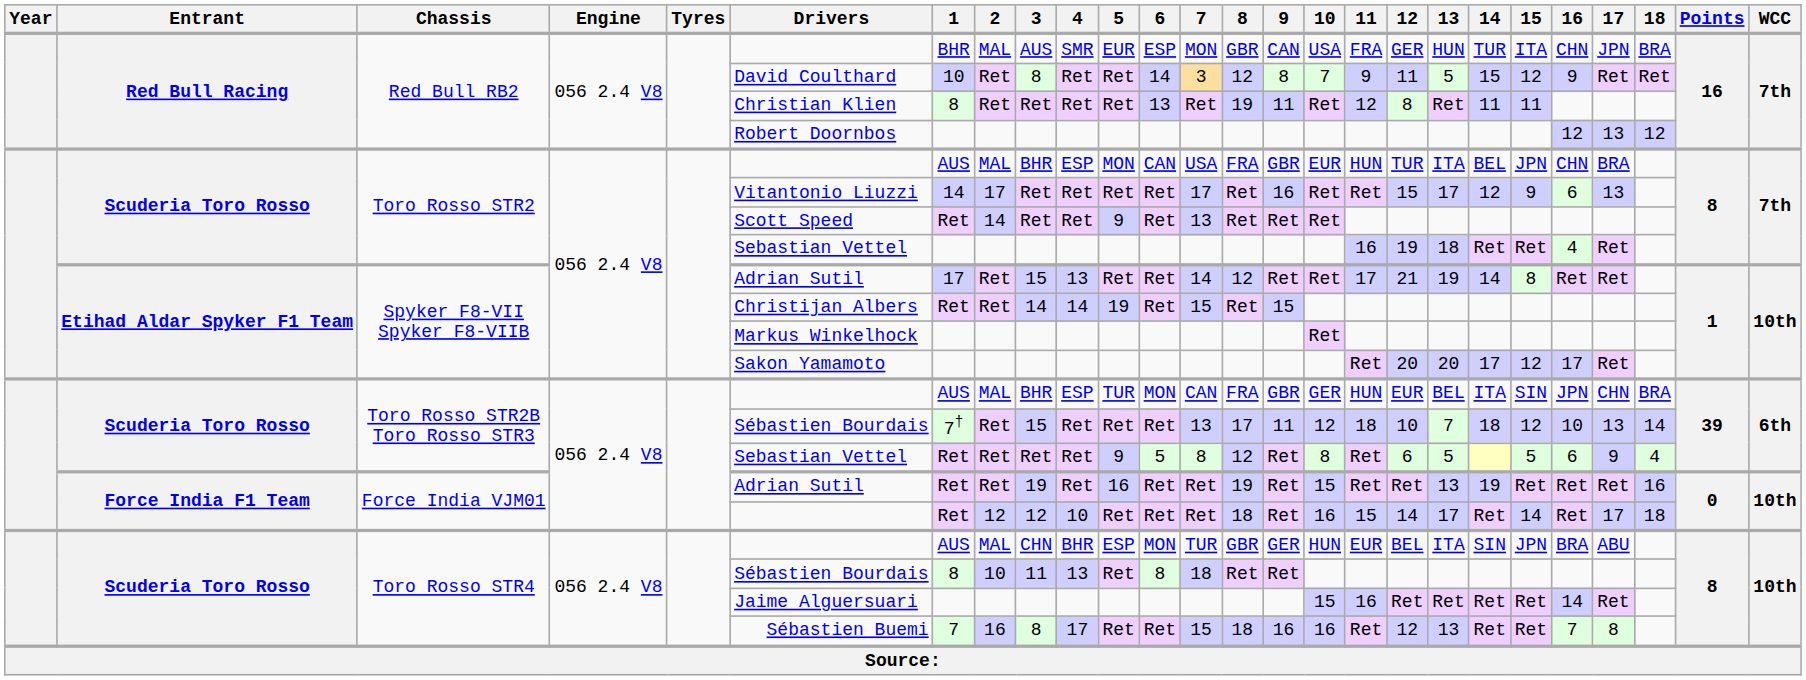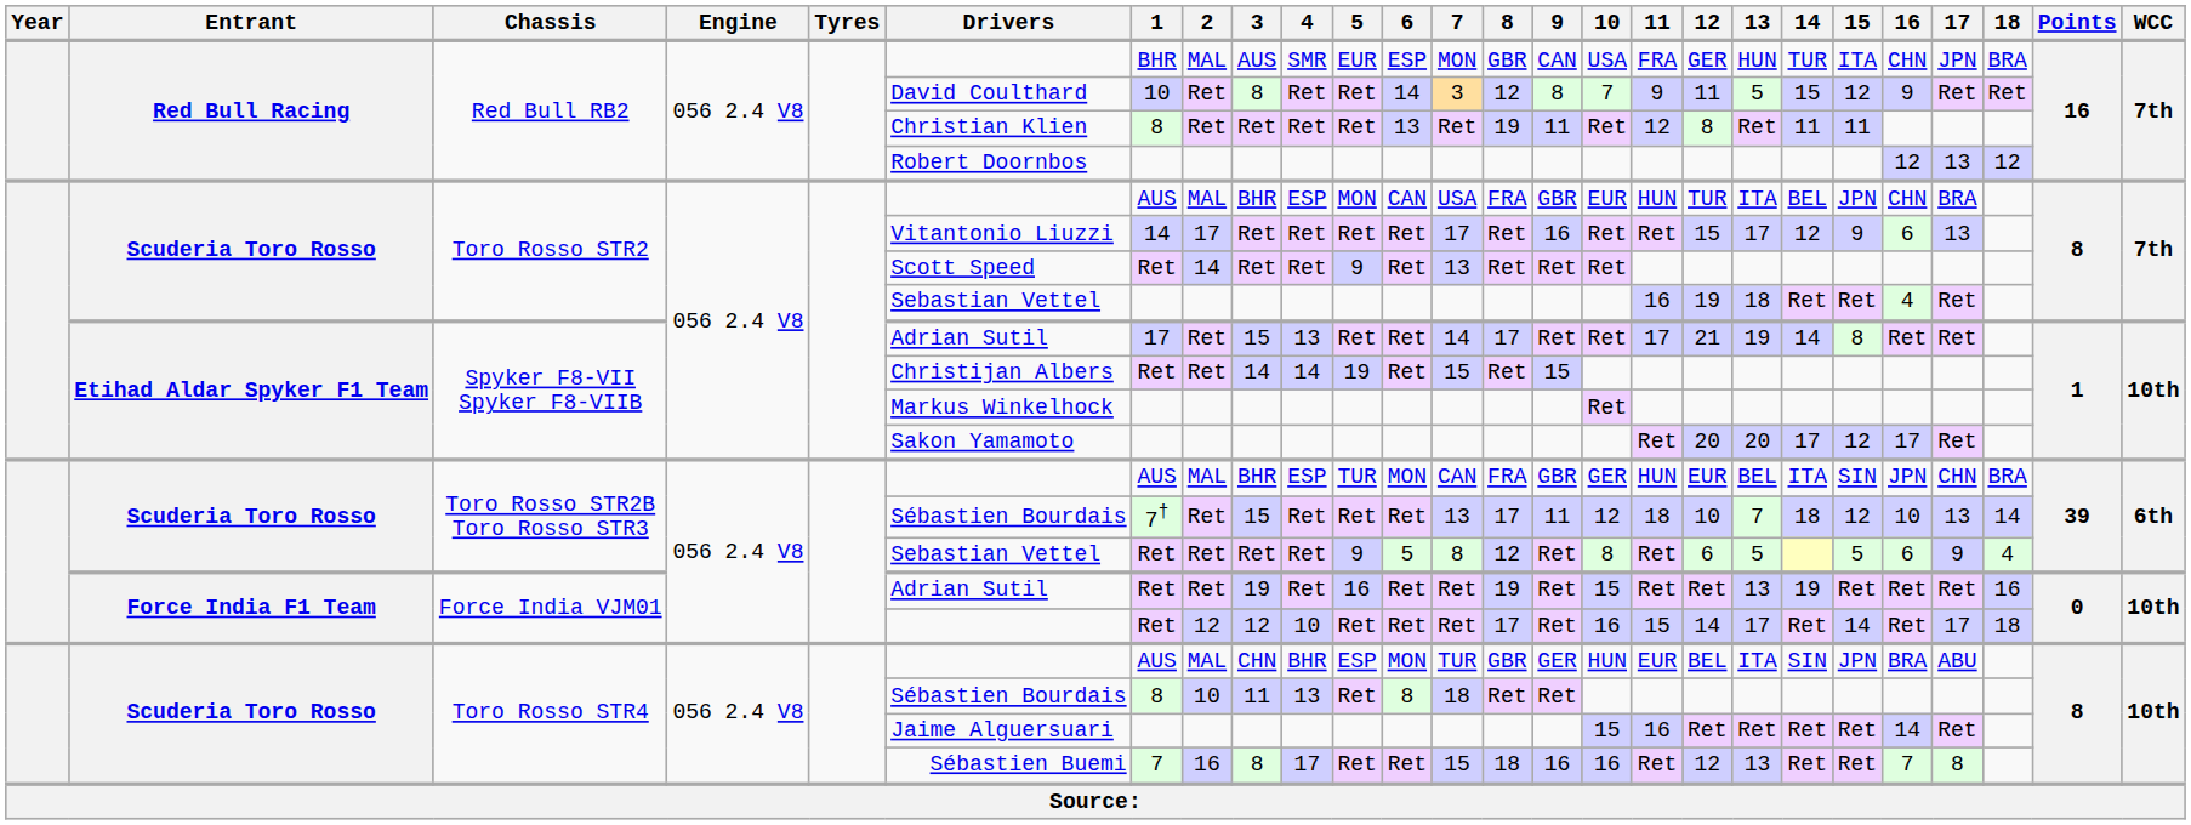row 10 | 8: 12 -> 17
row 18 | 8: 18 -> 17
